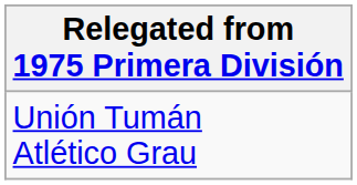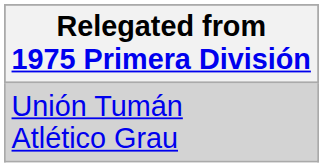row 2 | column 1: no background -> lightgrey background
